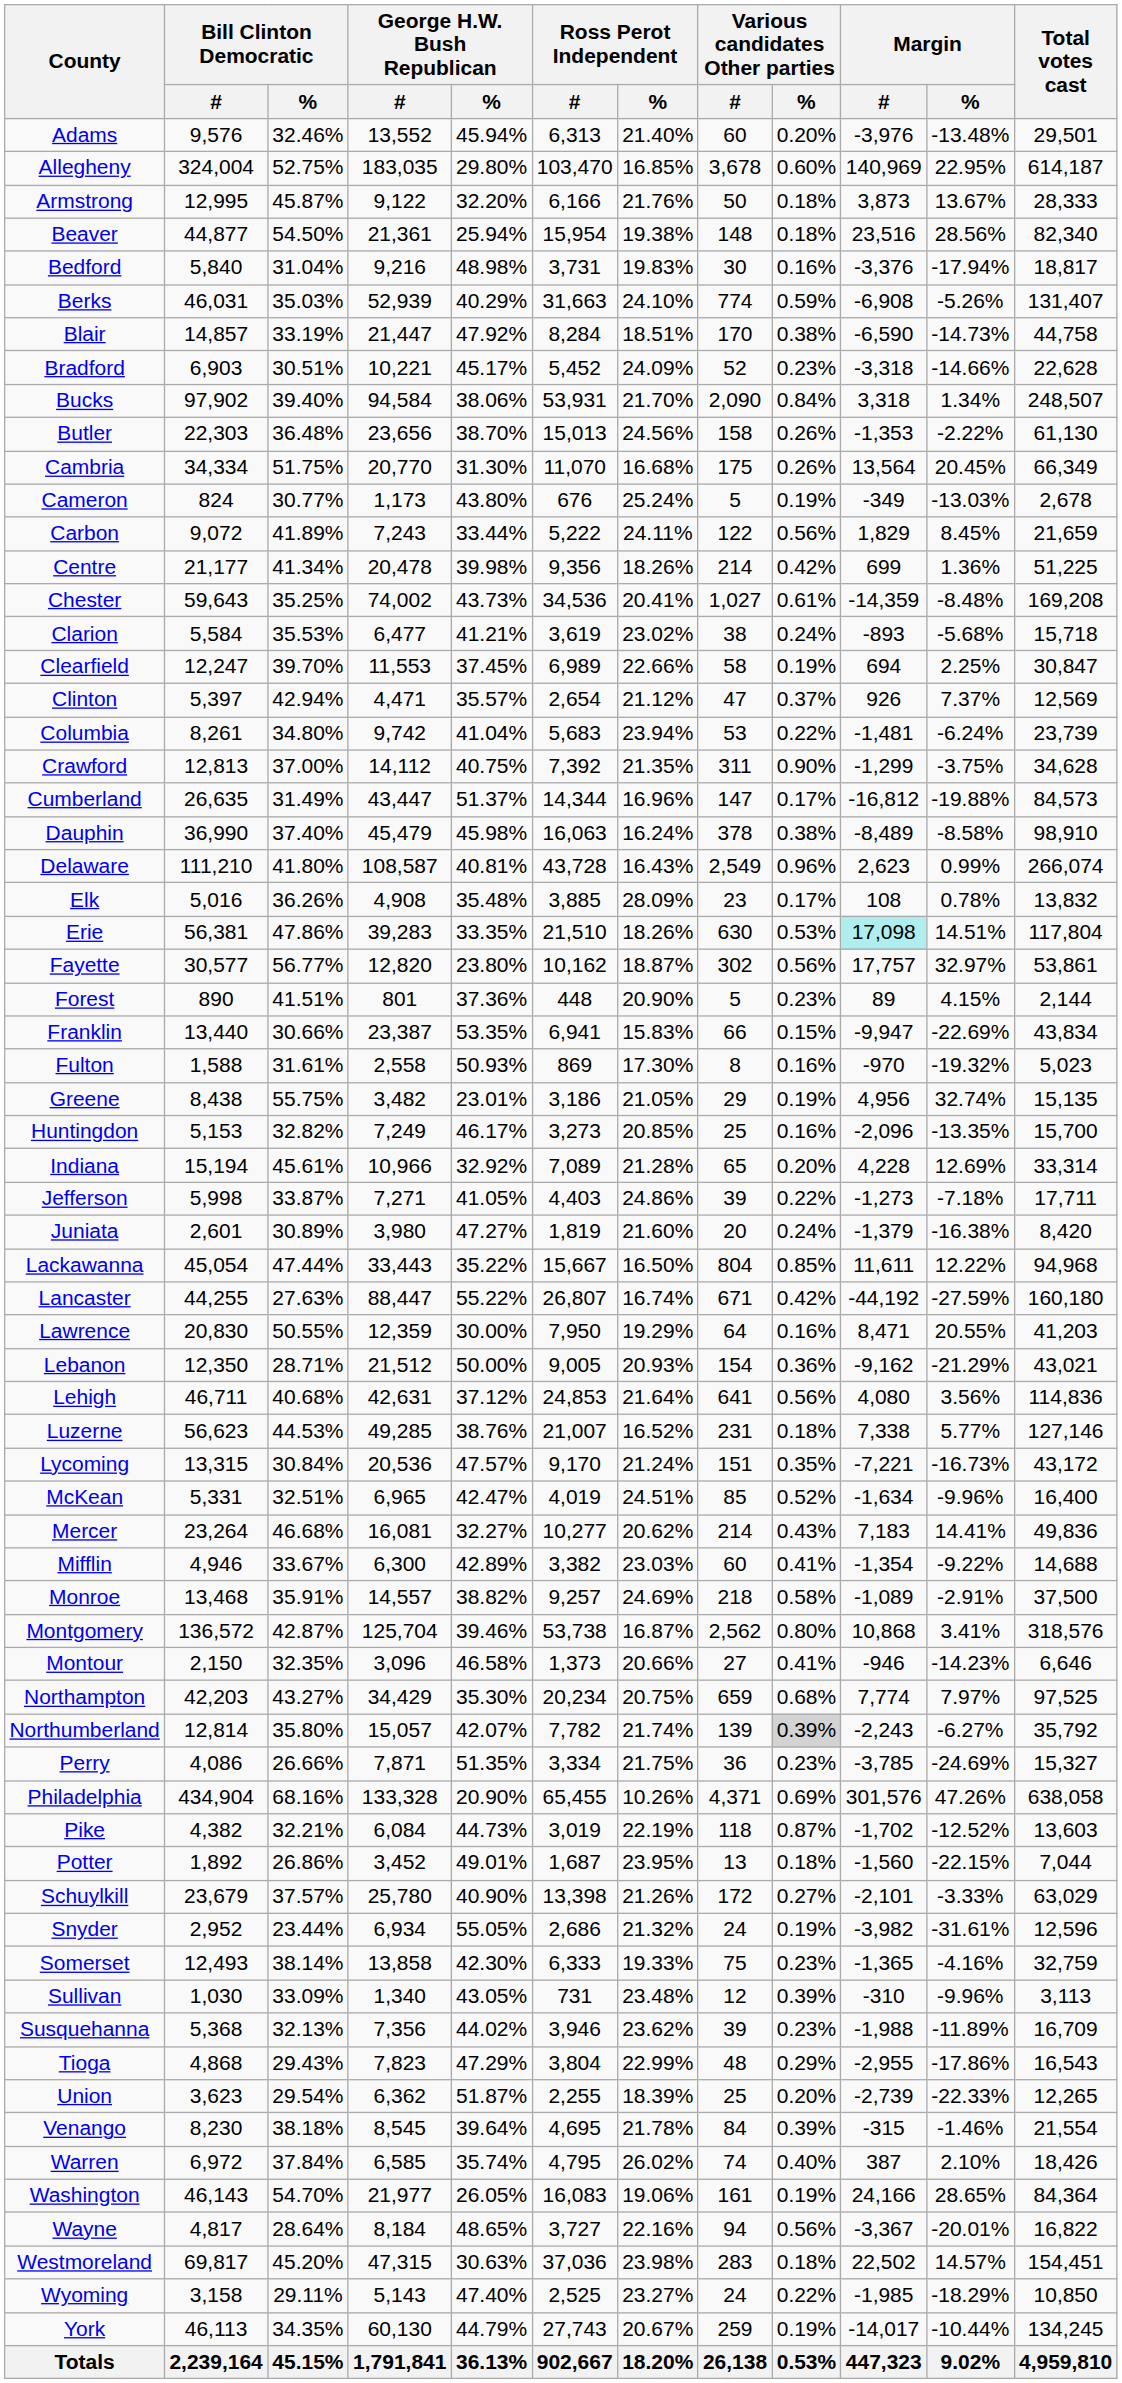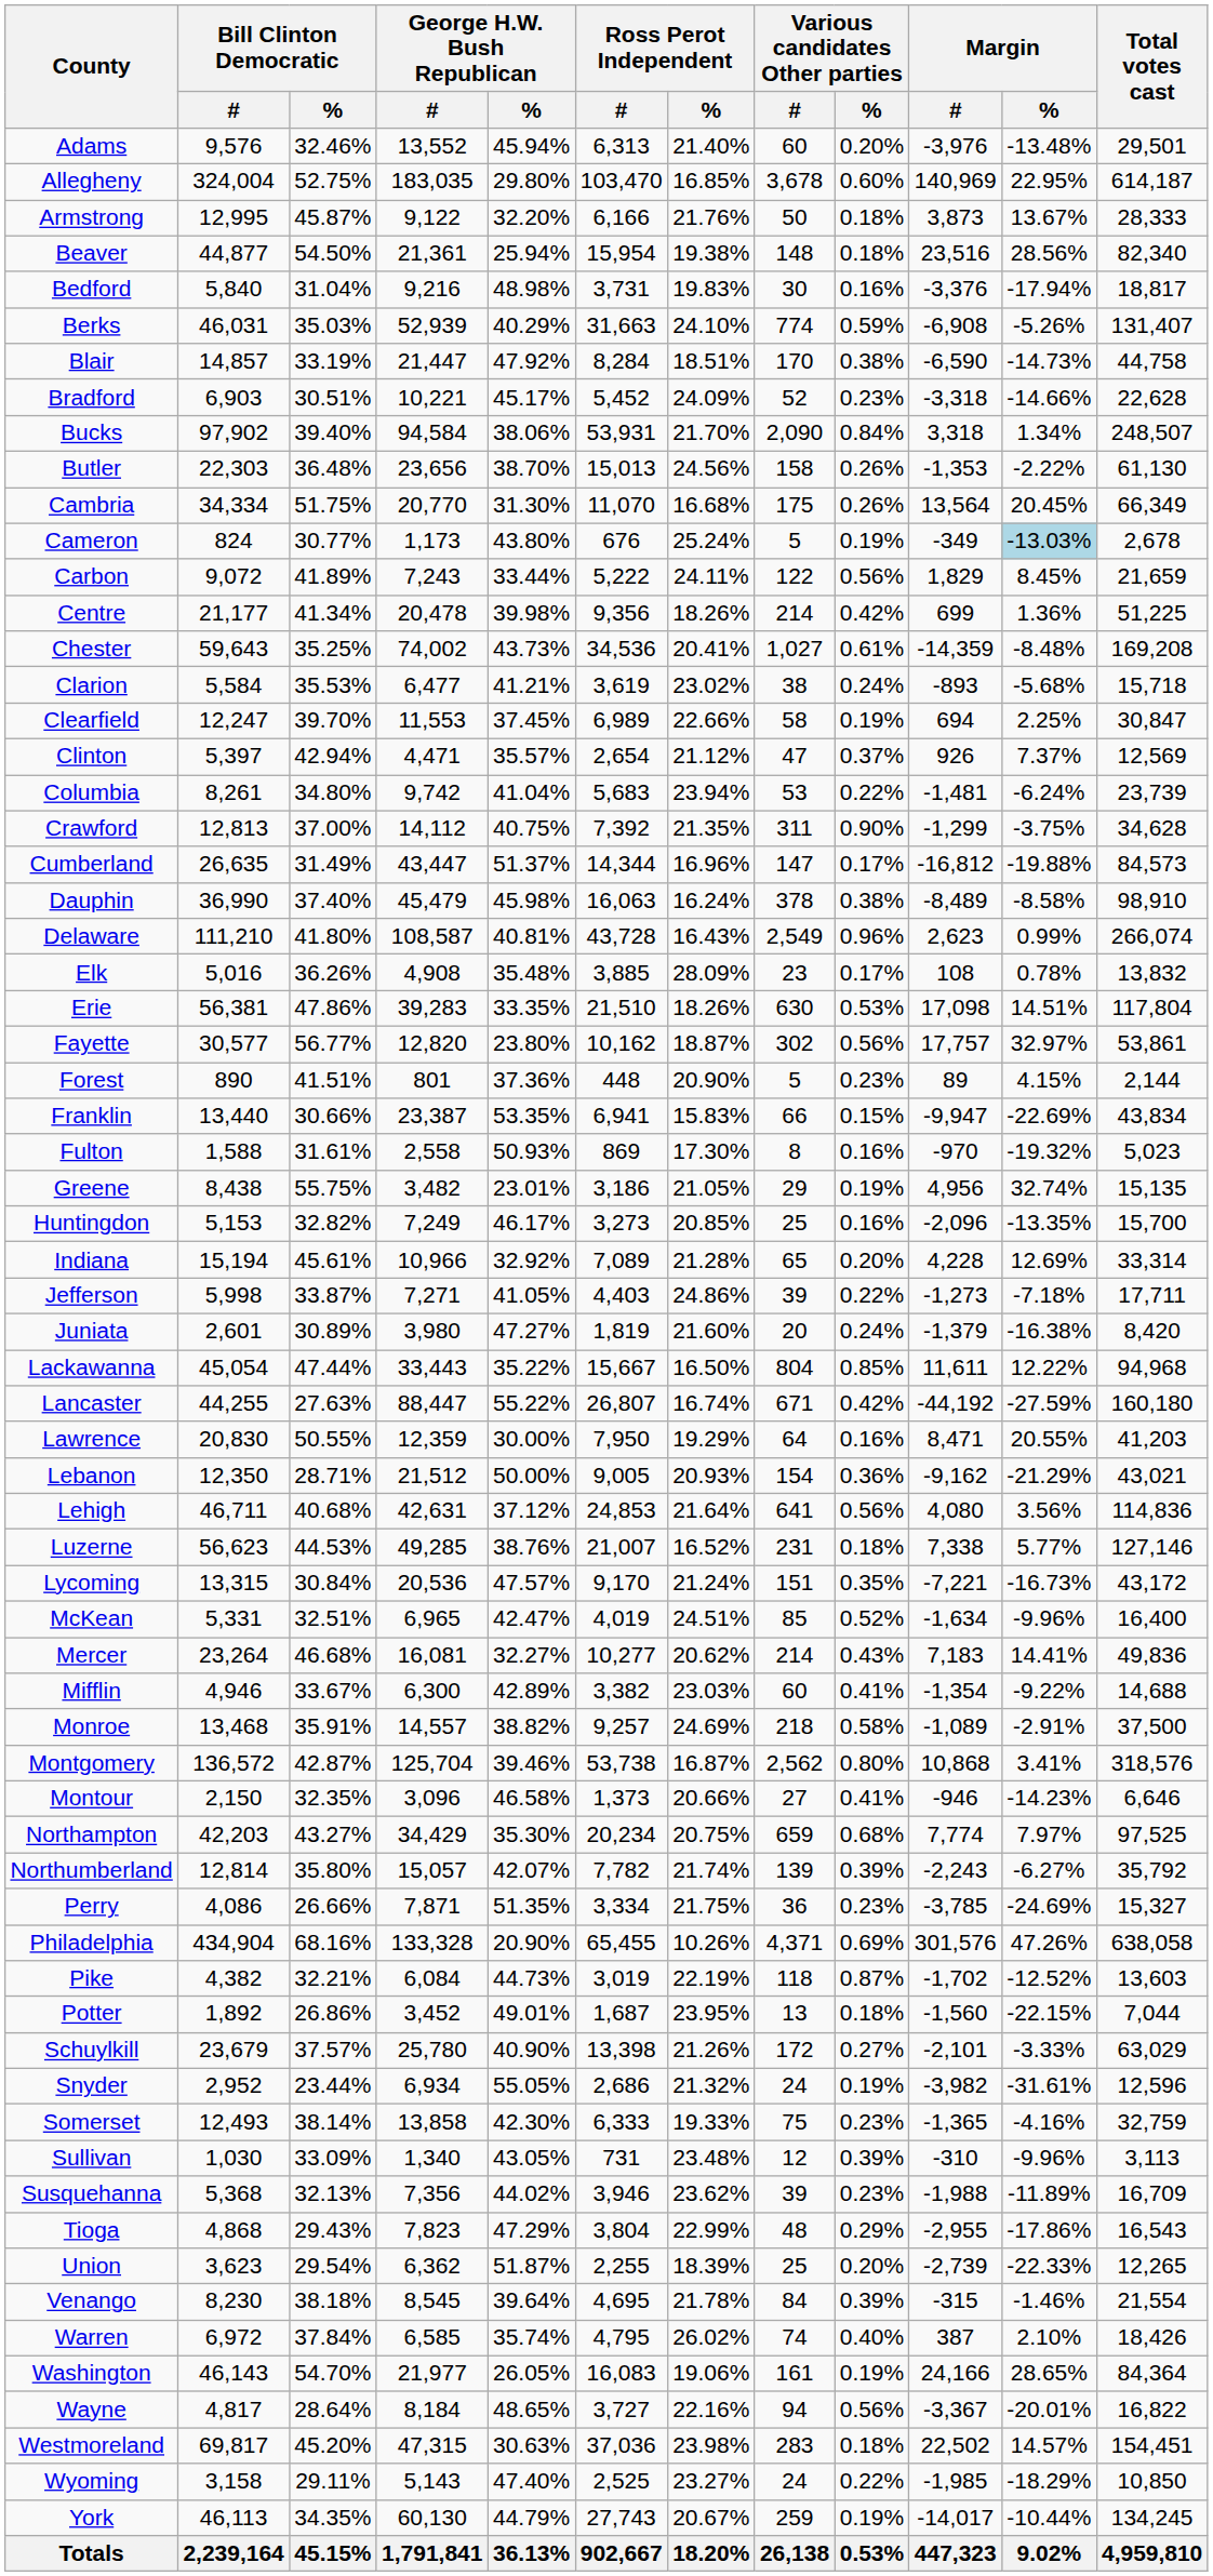Cameron | Margin / %: no background -> lightblue background
Erie | Margin / #: paleturquoise background -> no background
Northumberland | Various candidates Other parties / %: lightgrey background -> no background
